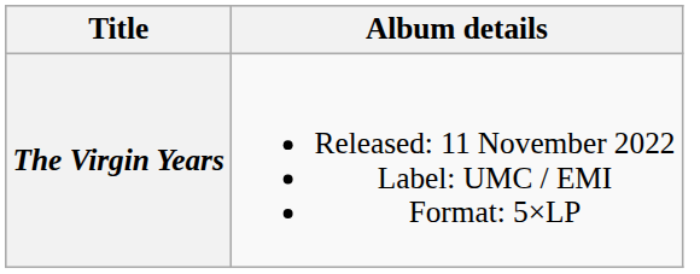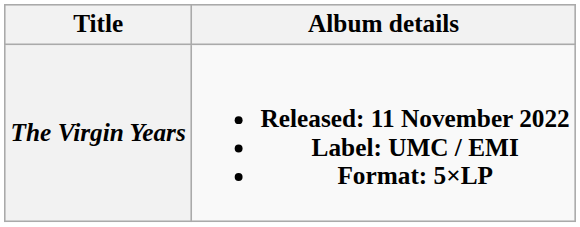The Virgin Years | Album details: normal -> bold
